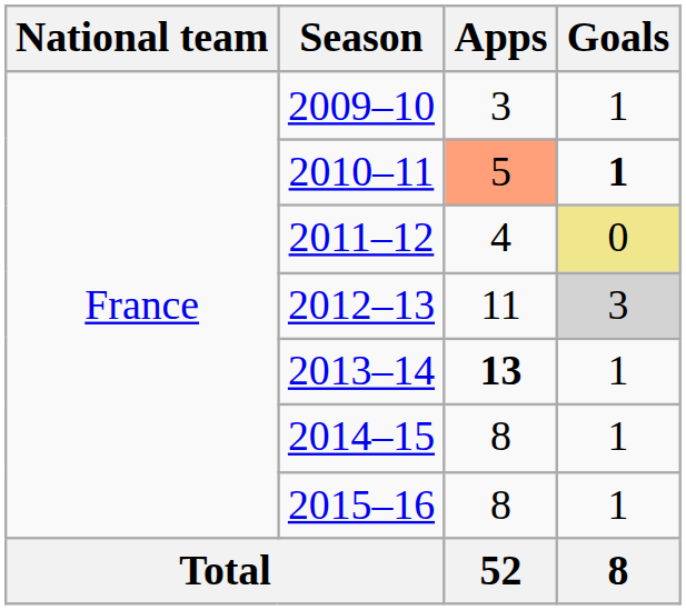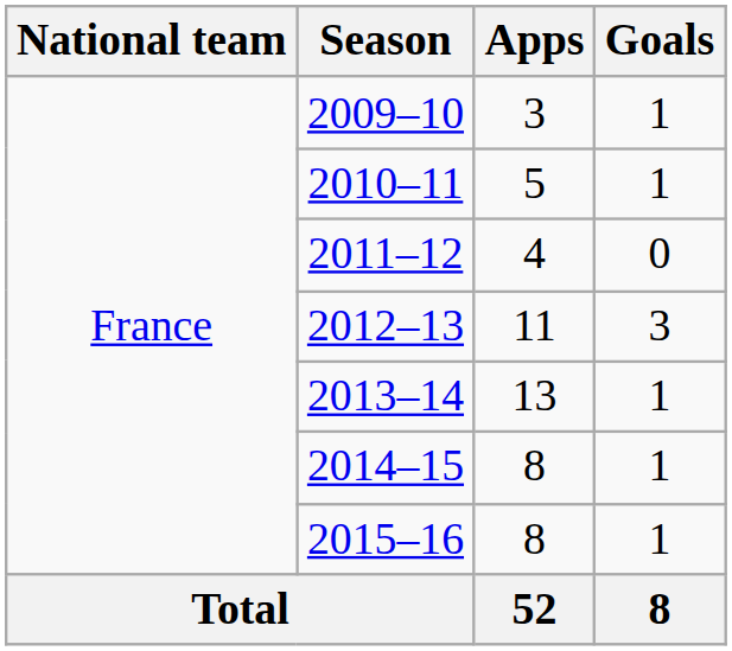2010–11 | Apps: lightsalmon background -> no background
2010–11 | Goals: bold -> normal
2011–12 | Goals: khaki background -> no background
2012–13 | Goals: lightgrey background -> no background
2013–14 | Apps: bold -> normal
